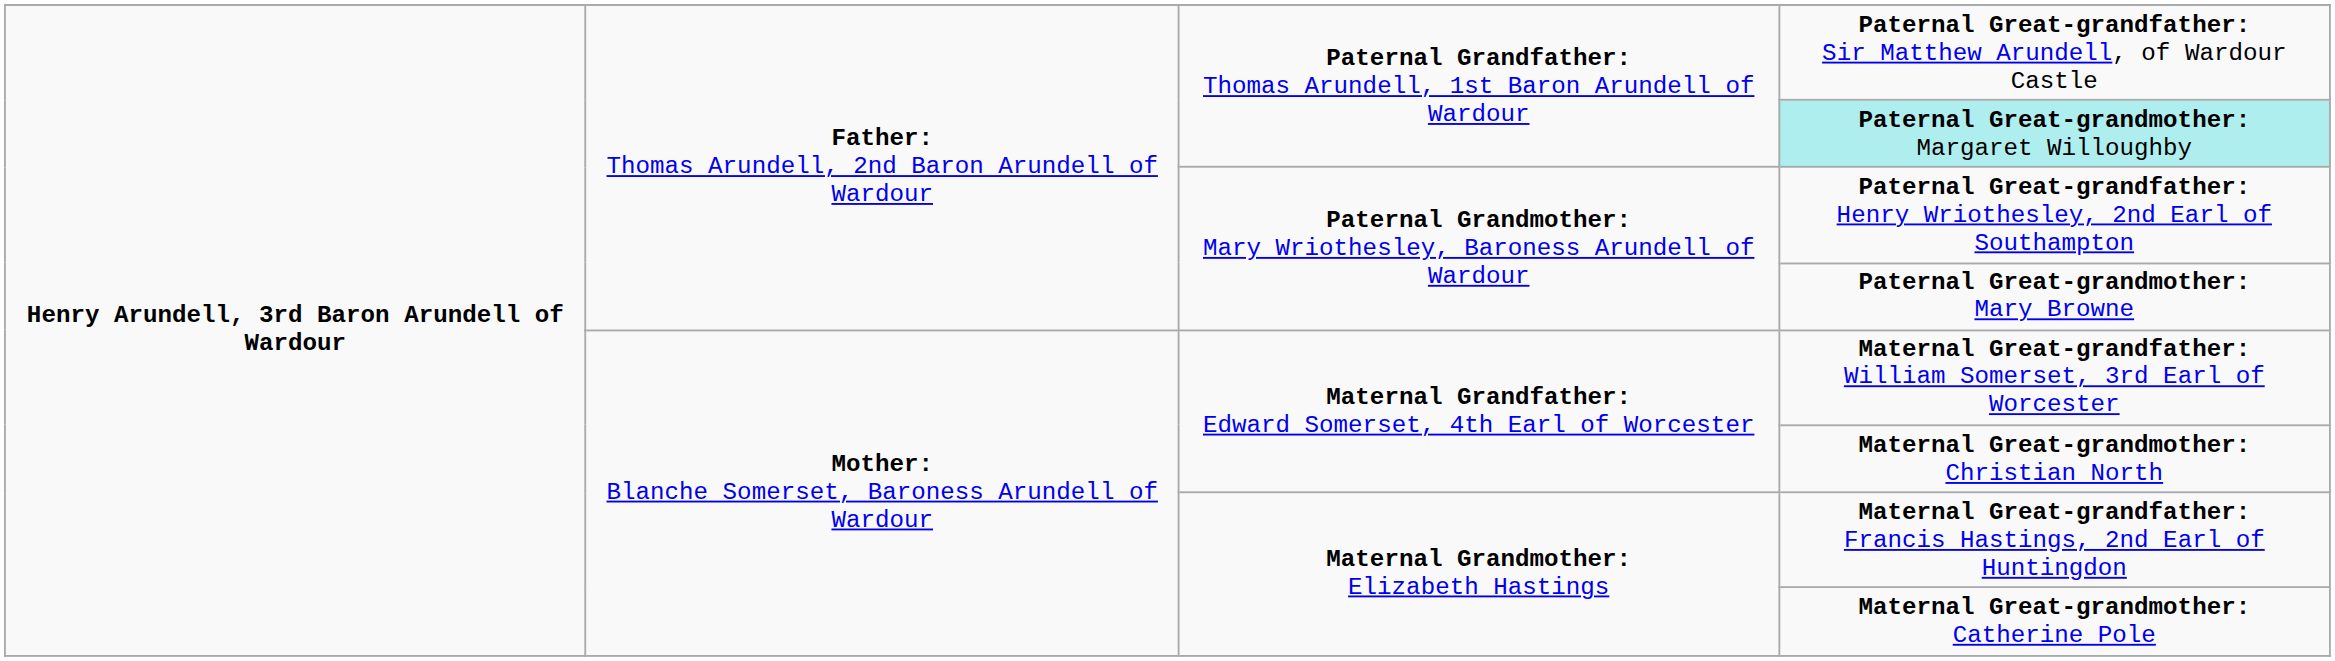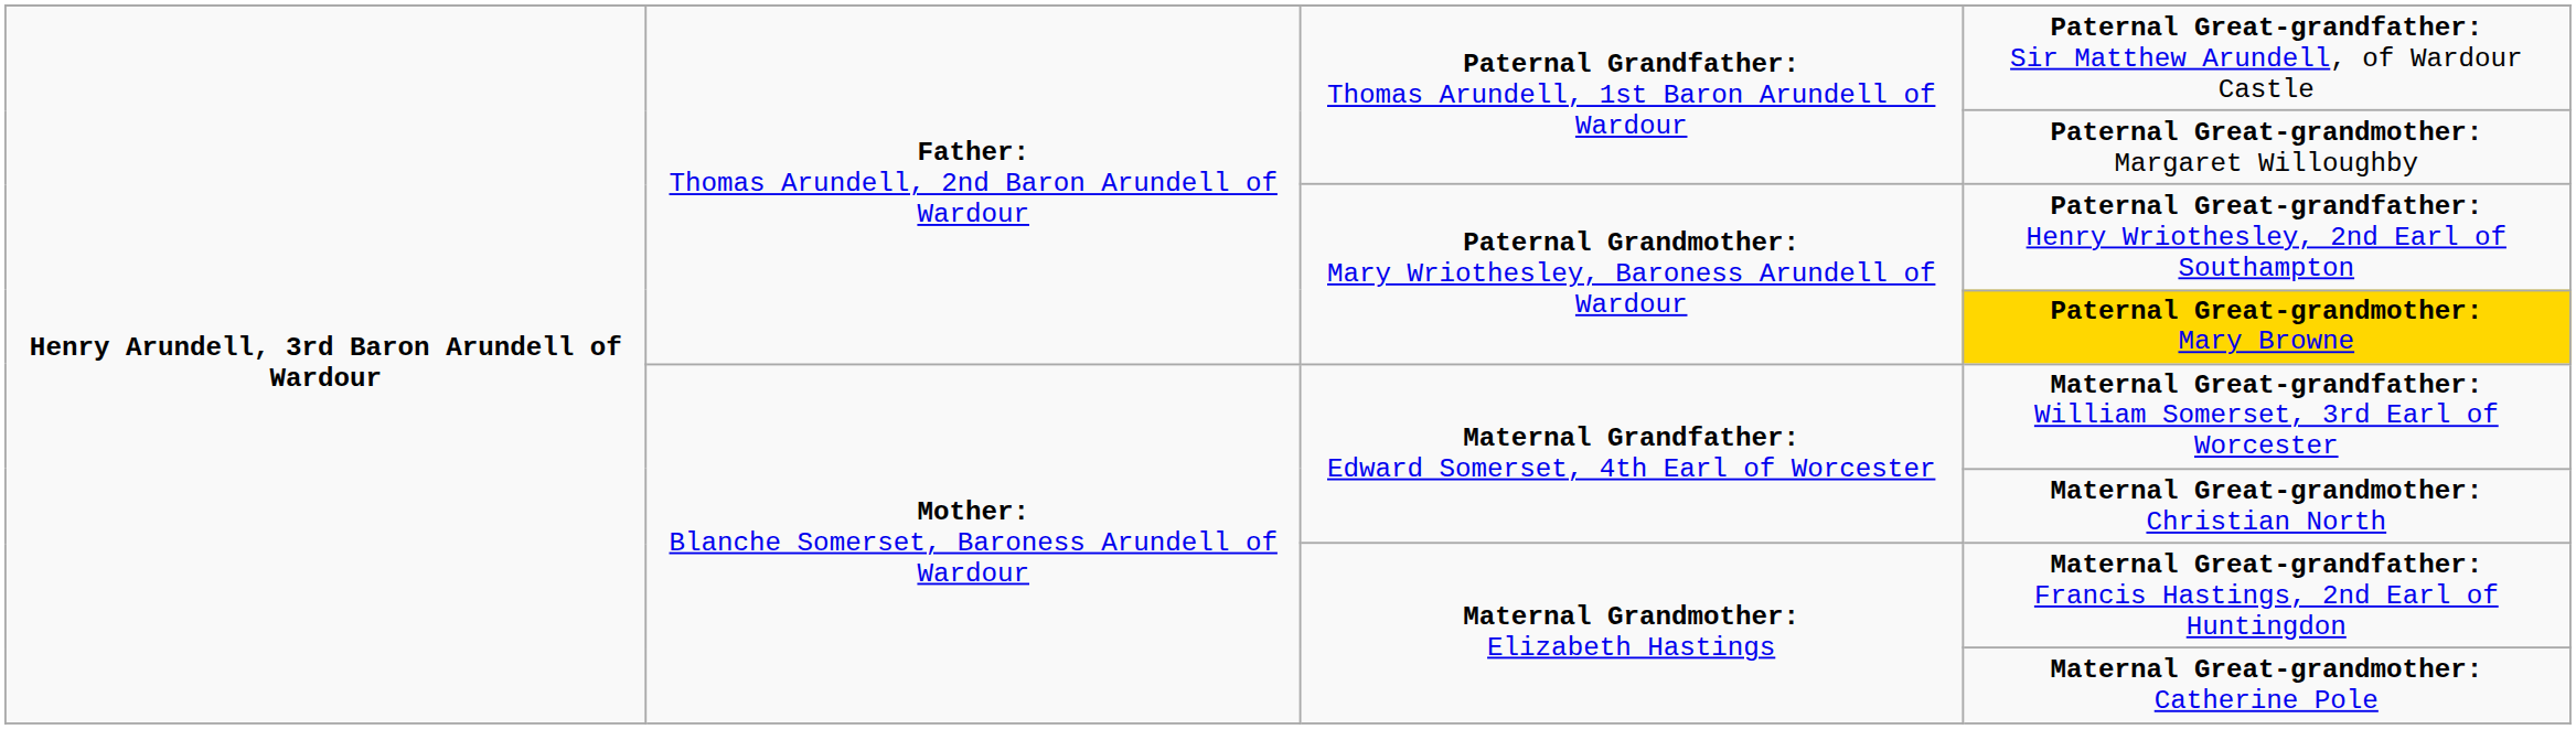Paternal Great-grandmother: Margaret Willoughby | column 4: paleturquoise background -> no background
Paternal Great-grandmother: Mary Browne | column 4: no background -> gold background
